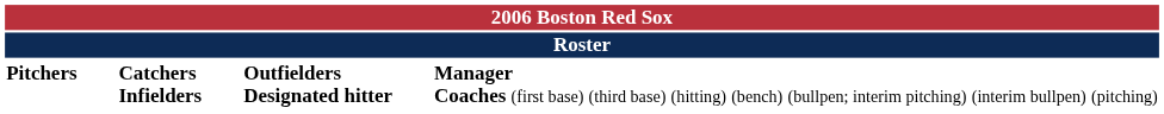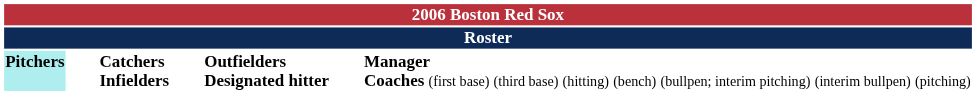Pitchers | column 1: no background -> paleturquoise background
